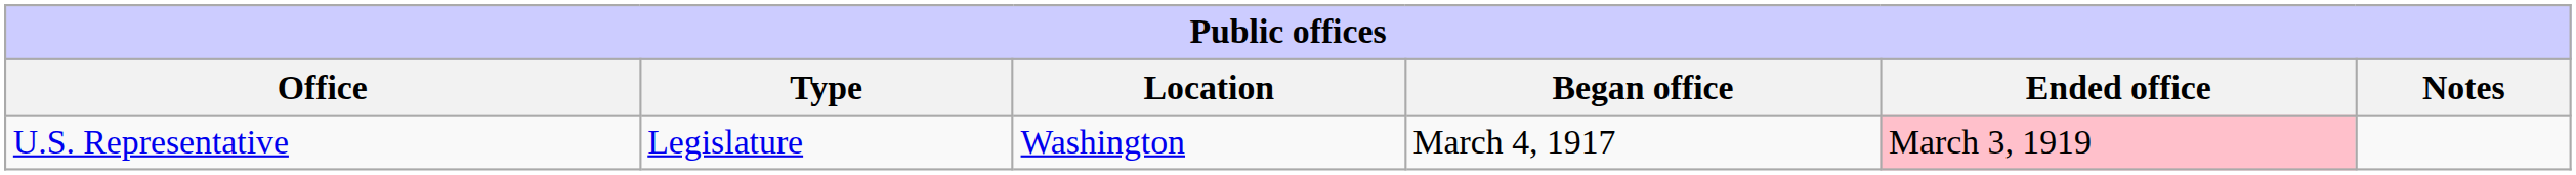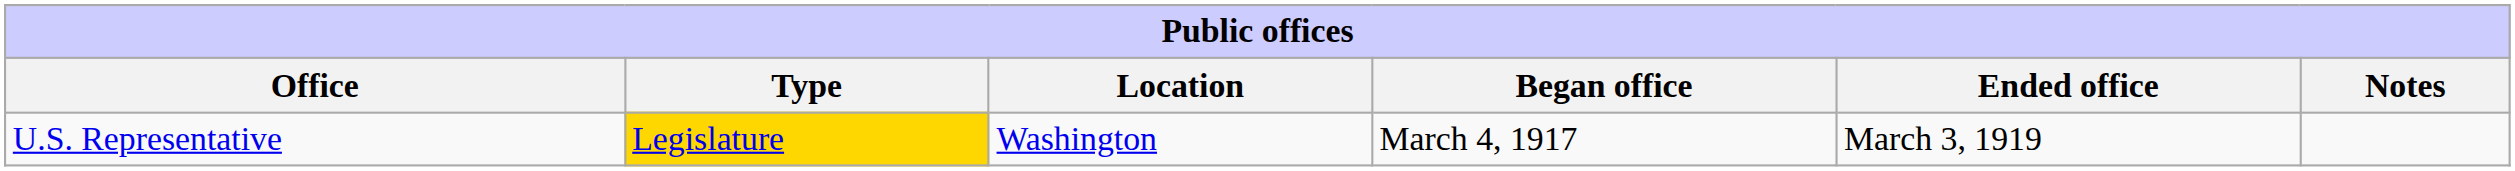U.S. Representative | Type: no background -> gold background
U.S. Representative | Ended office: pink background -> no background
